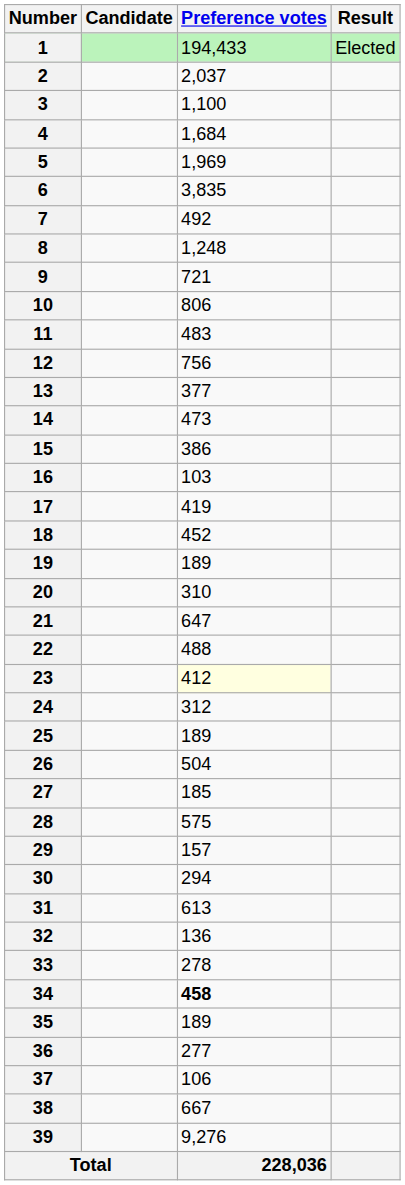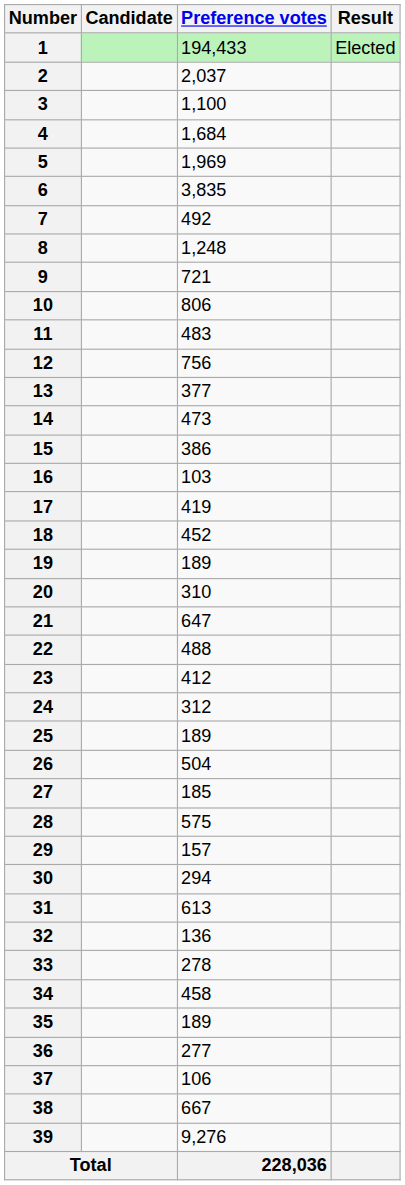23 | Preference votes: lightyellow background -> no background
34 | Preference votes: bold -> normal
